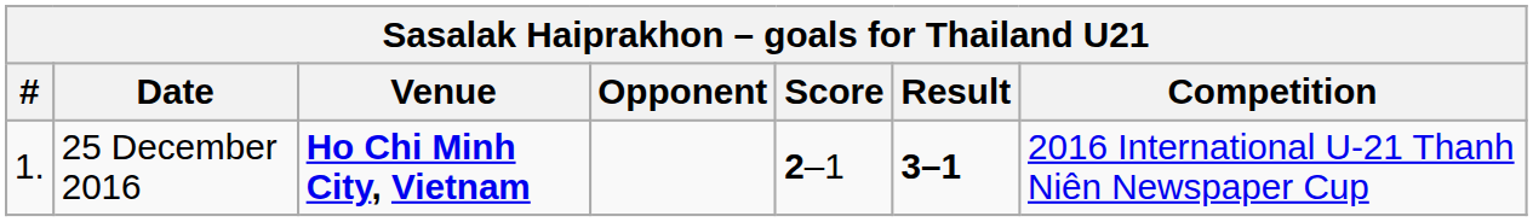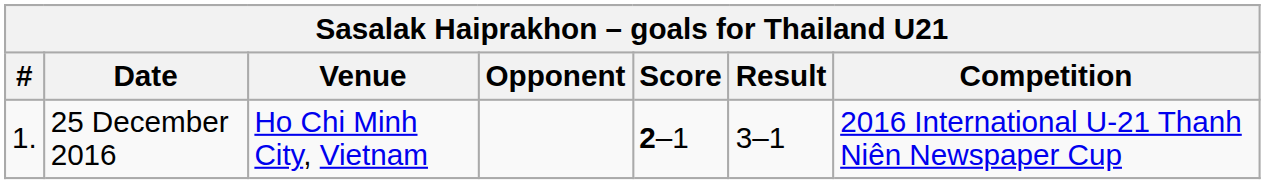25 December 2016 | Venue: bold -> normal
25 December 2016 | Result: bold -> normal
